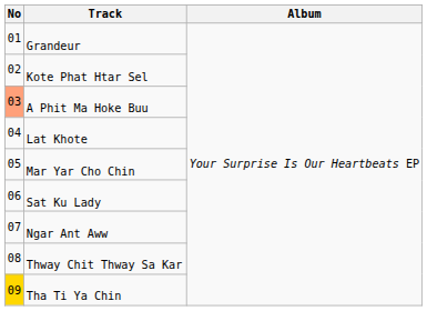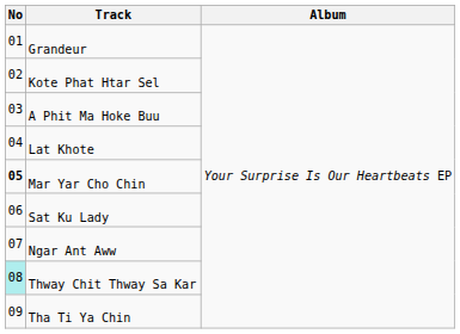A Phit Ma Hoke Buu | No: lightsalmon background -> no background
Mar Yar Cho Chin | No: normal -> bold
Thway Chit Thway Sa Kar | No: no background -> paleturquoise background
Tha Ti Ya Chin | No: gold background -> no background
